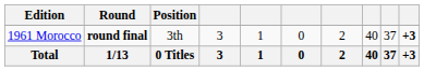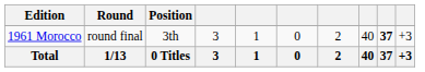1961 Morocco | Round: bold -> normal
1961 Morocco | column 9: normal -> bold
1961 Morocco | column 10: bold -> normal
